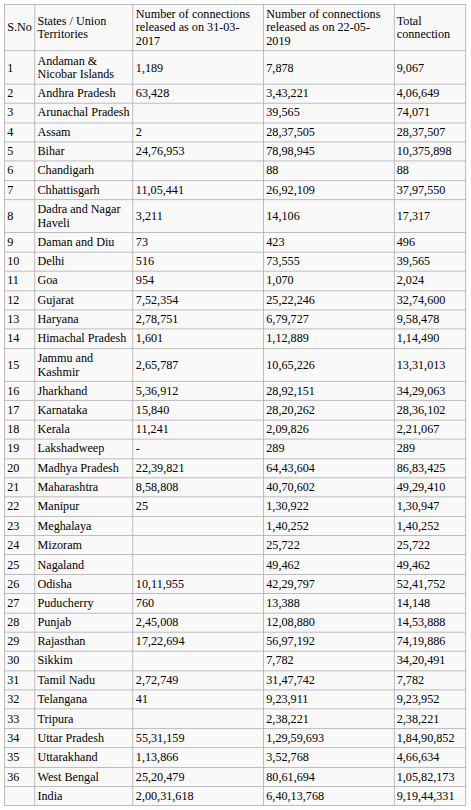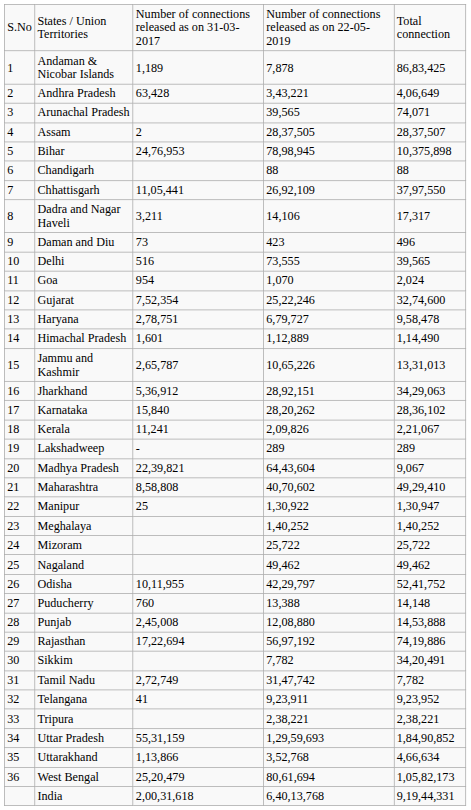Andaman & Nicobar Islands | column 5: 9,067 -> 86,83,425
Madhya Pradesh | column 5: 86,83,425 -> 9,067
